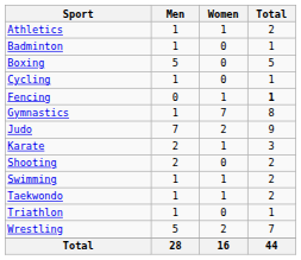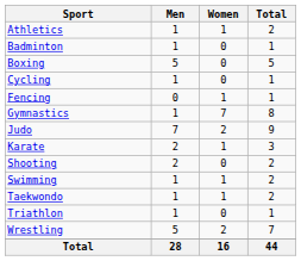Fencing | Total: bold -> normal
